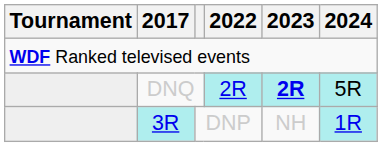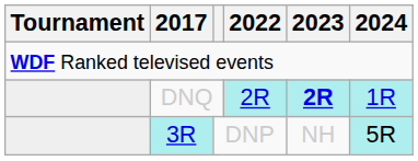DNQ | 2024: 5R -> 1R
3R | 2024: 1R -> 5R
